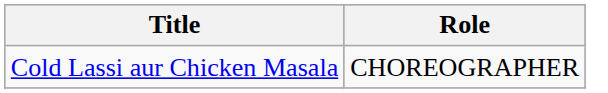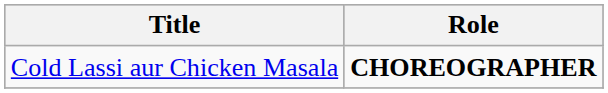Cold Lassi aur Chicken Masala | Role: normal -> bold
